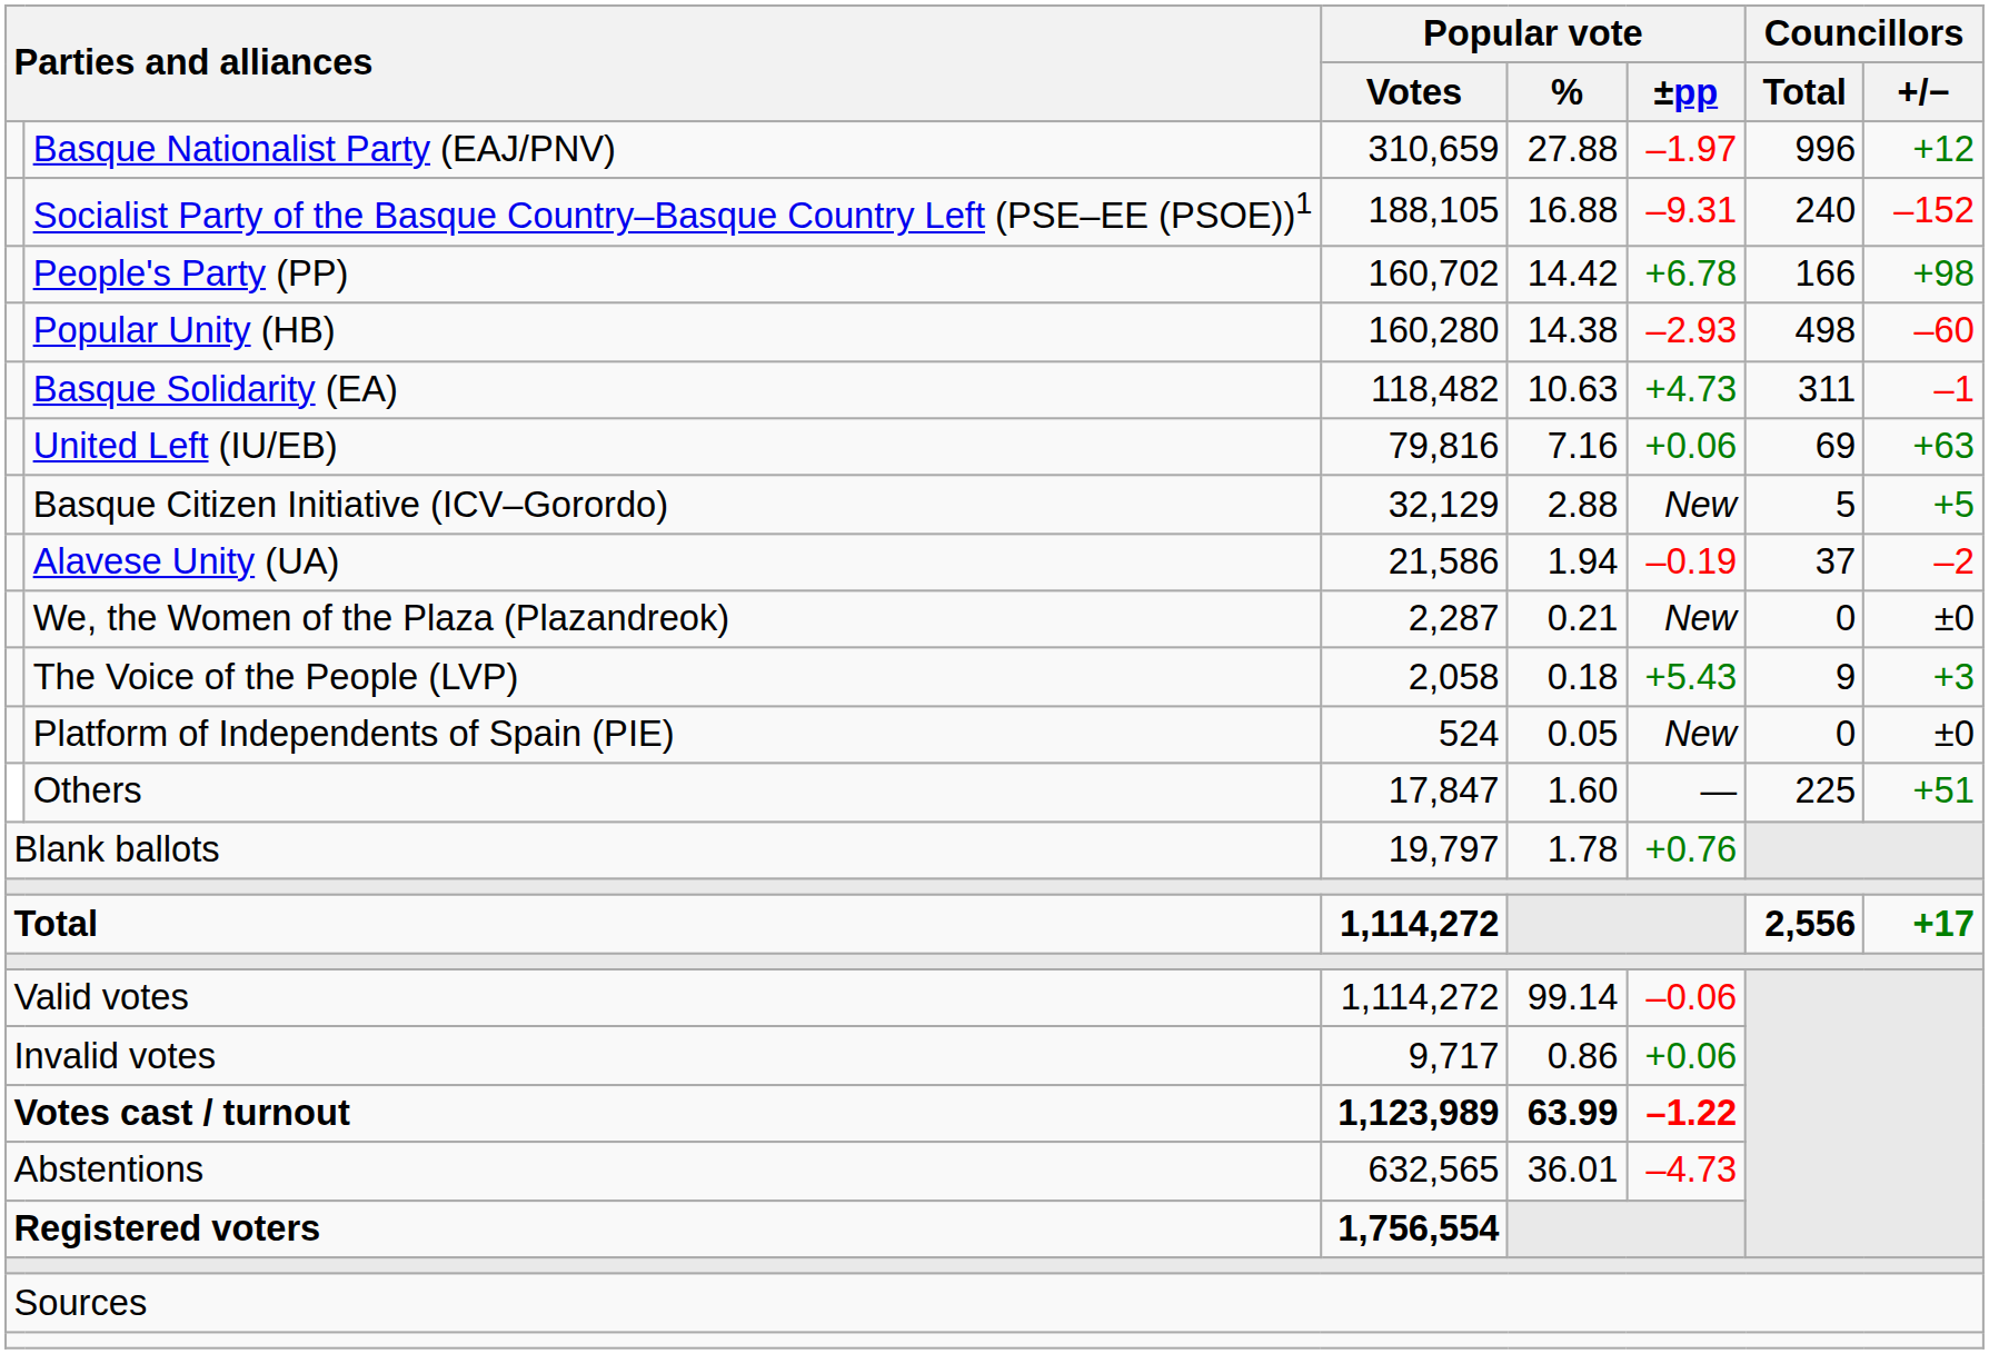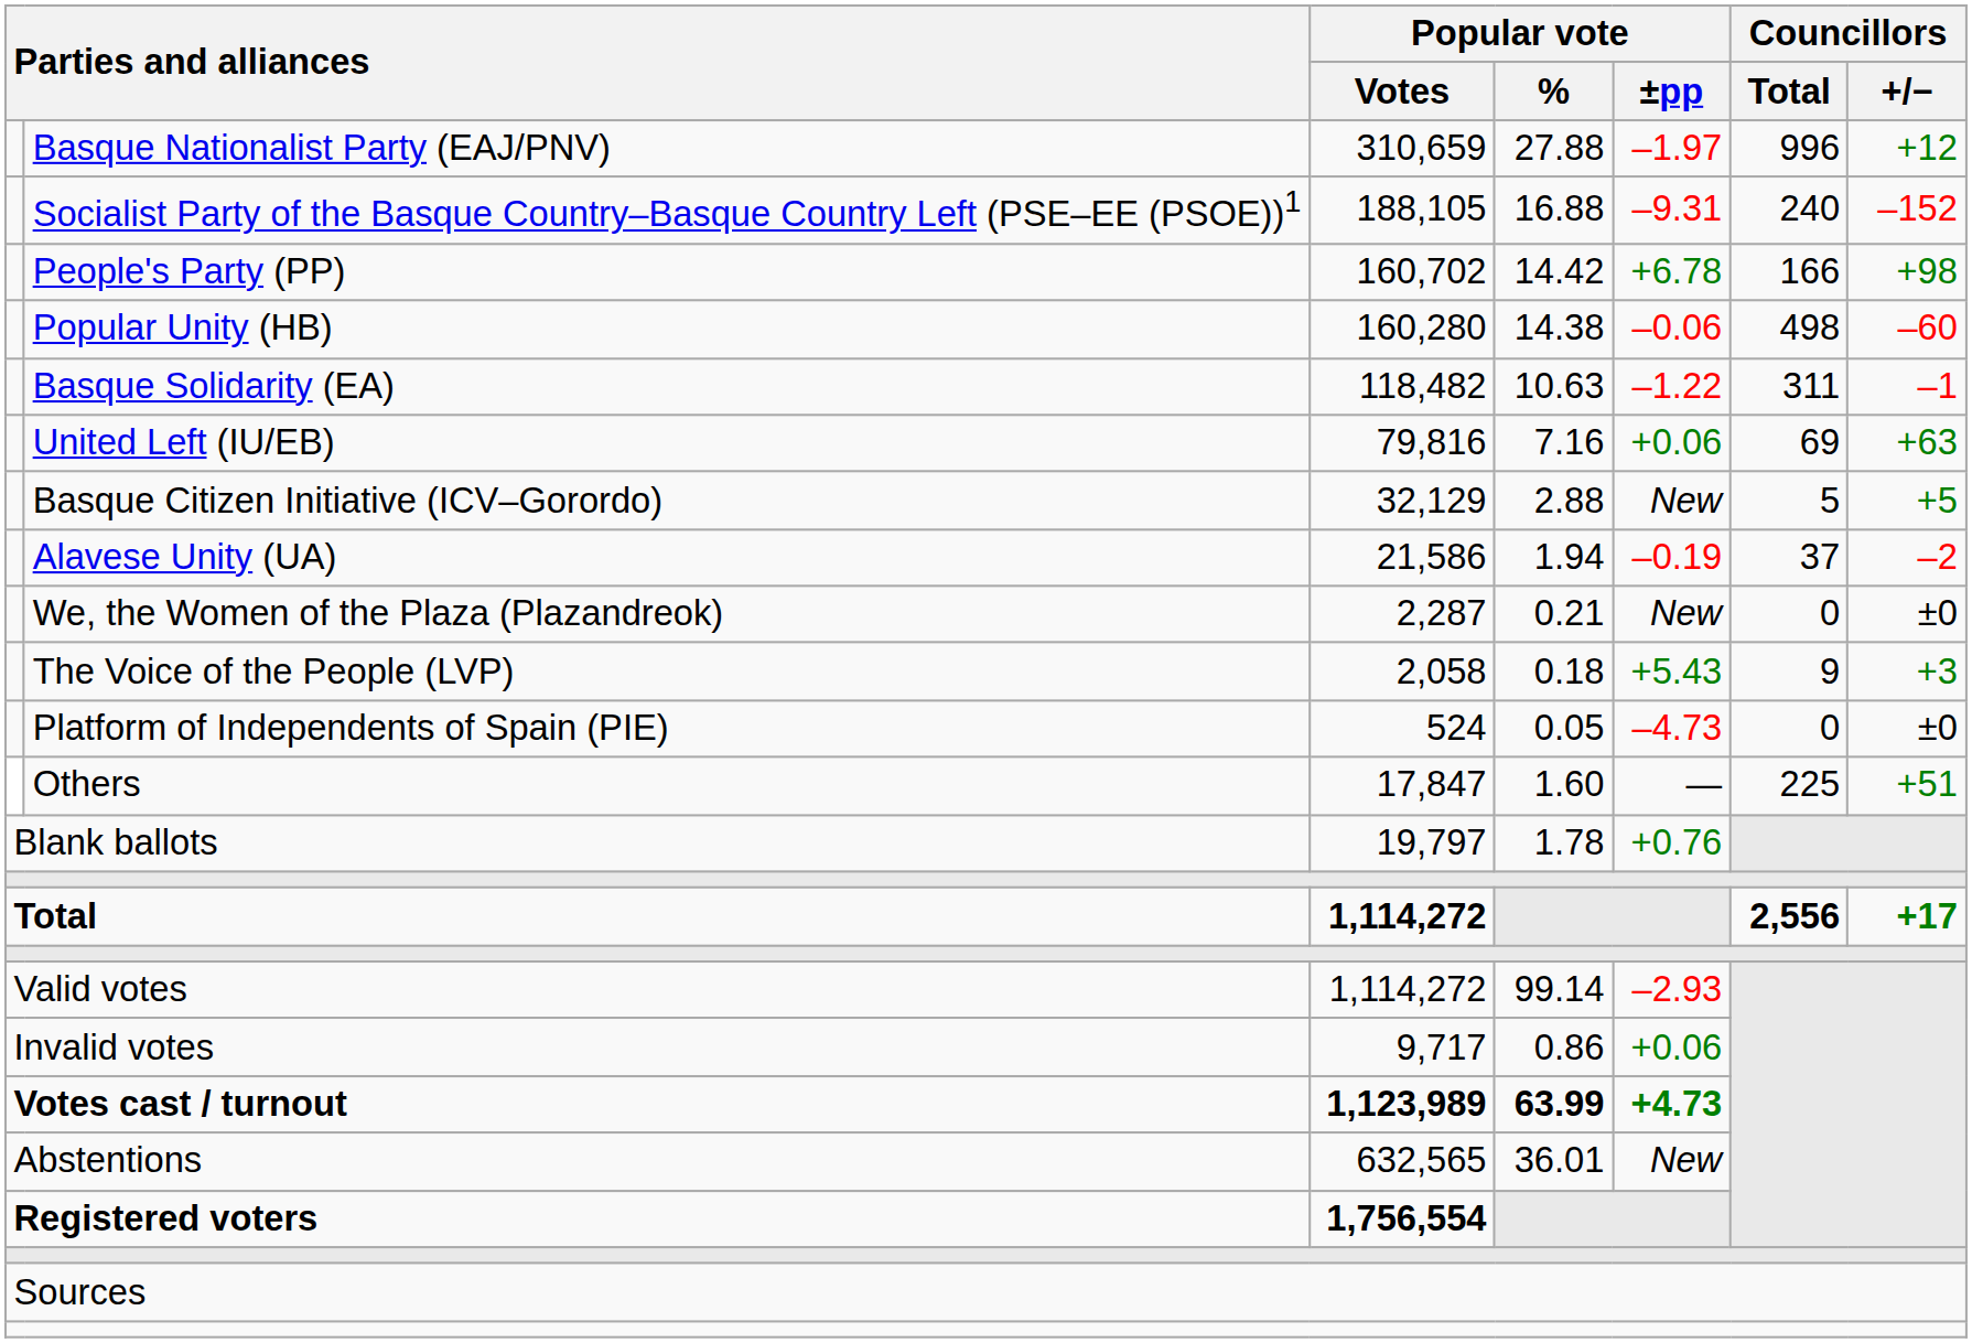Popular Unity (HB) | Popular vote / ±pp: –2.93 -> –0.06
Basque Solidarity (EA) | Popular vote / ±pp: +4.73 -> –1.22
Platform of Independents of Spain (PIE) | Popular vote / ±pp: New -> –4.73
Valid votes | Popular vote / ±pp: –0.06 -> –2.93
Votes cast / turnout | Popular vote / ±pp: –1.22 -> +4.73
Abstentions | Popular vote / ±pp: –4.73 -> New
